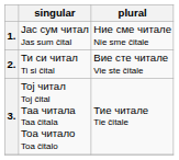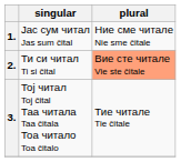2. | plural: no background -> lightsalmon background
